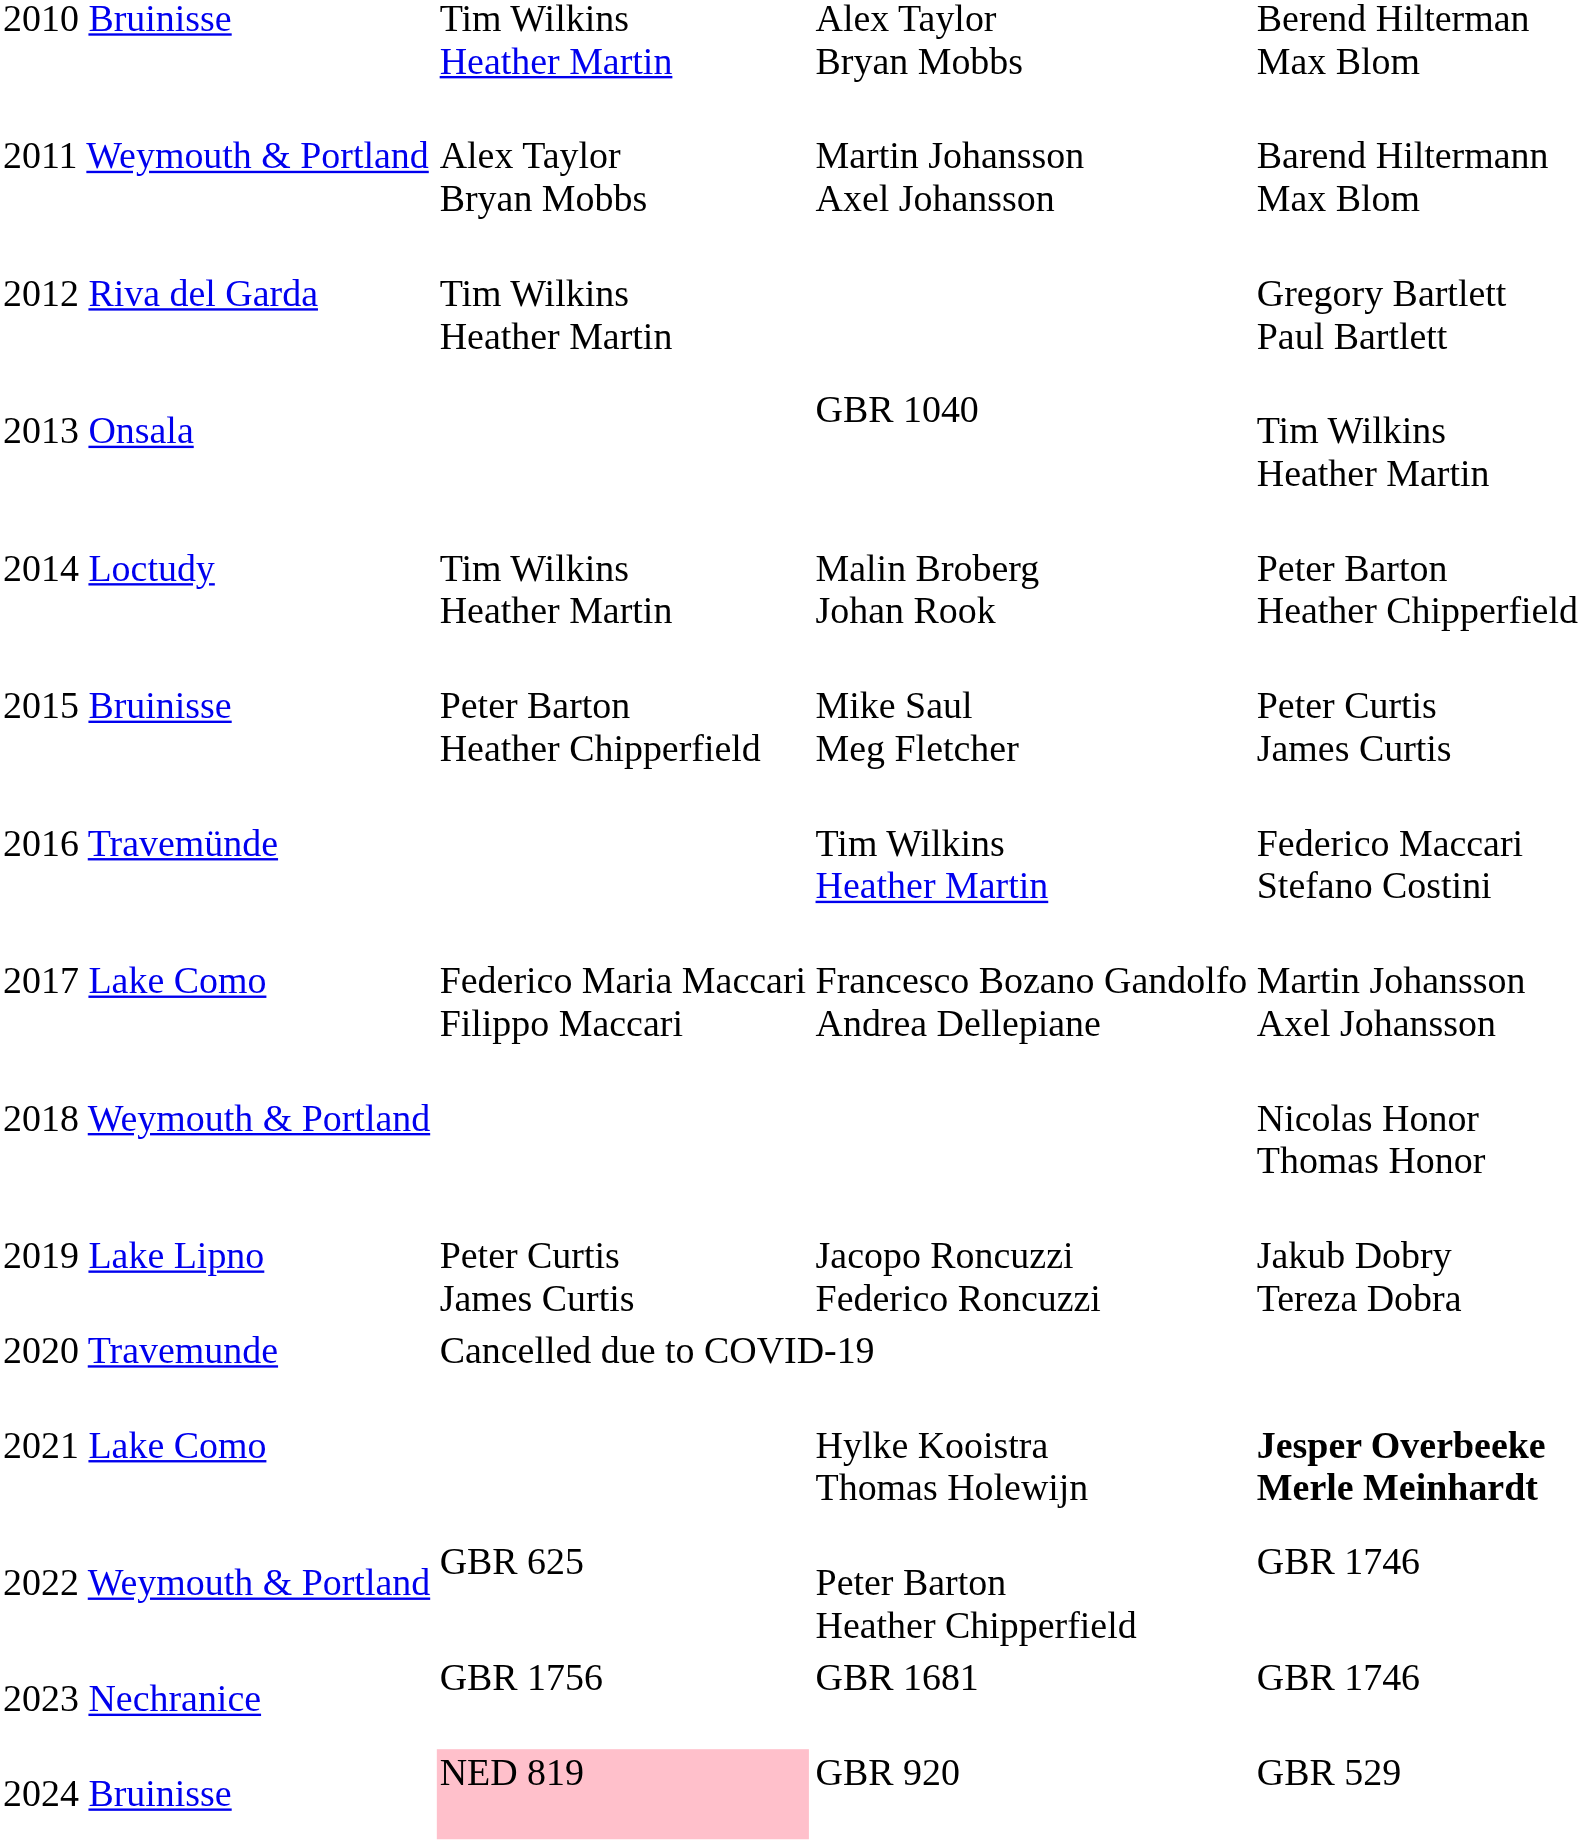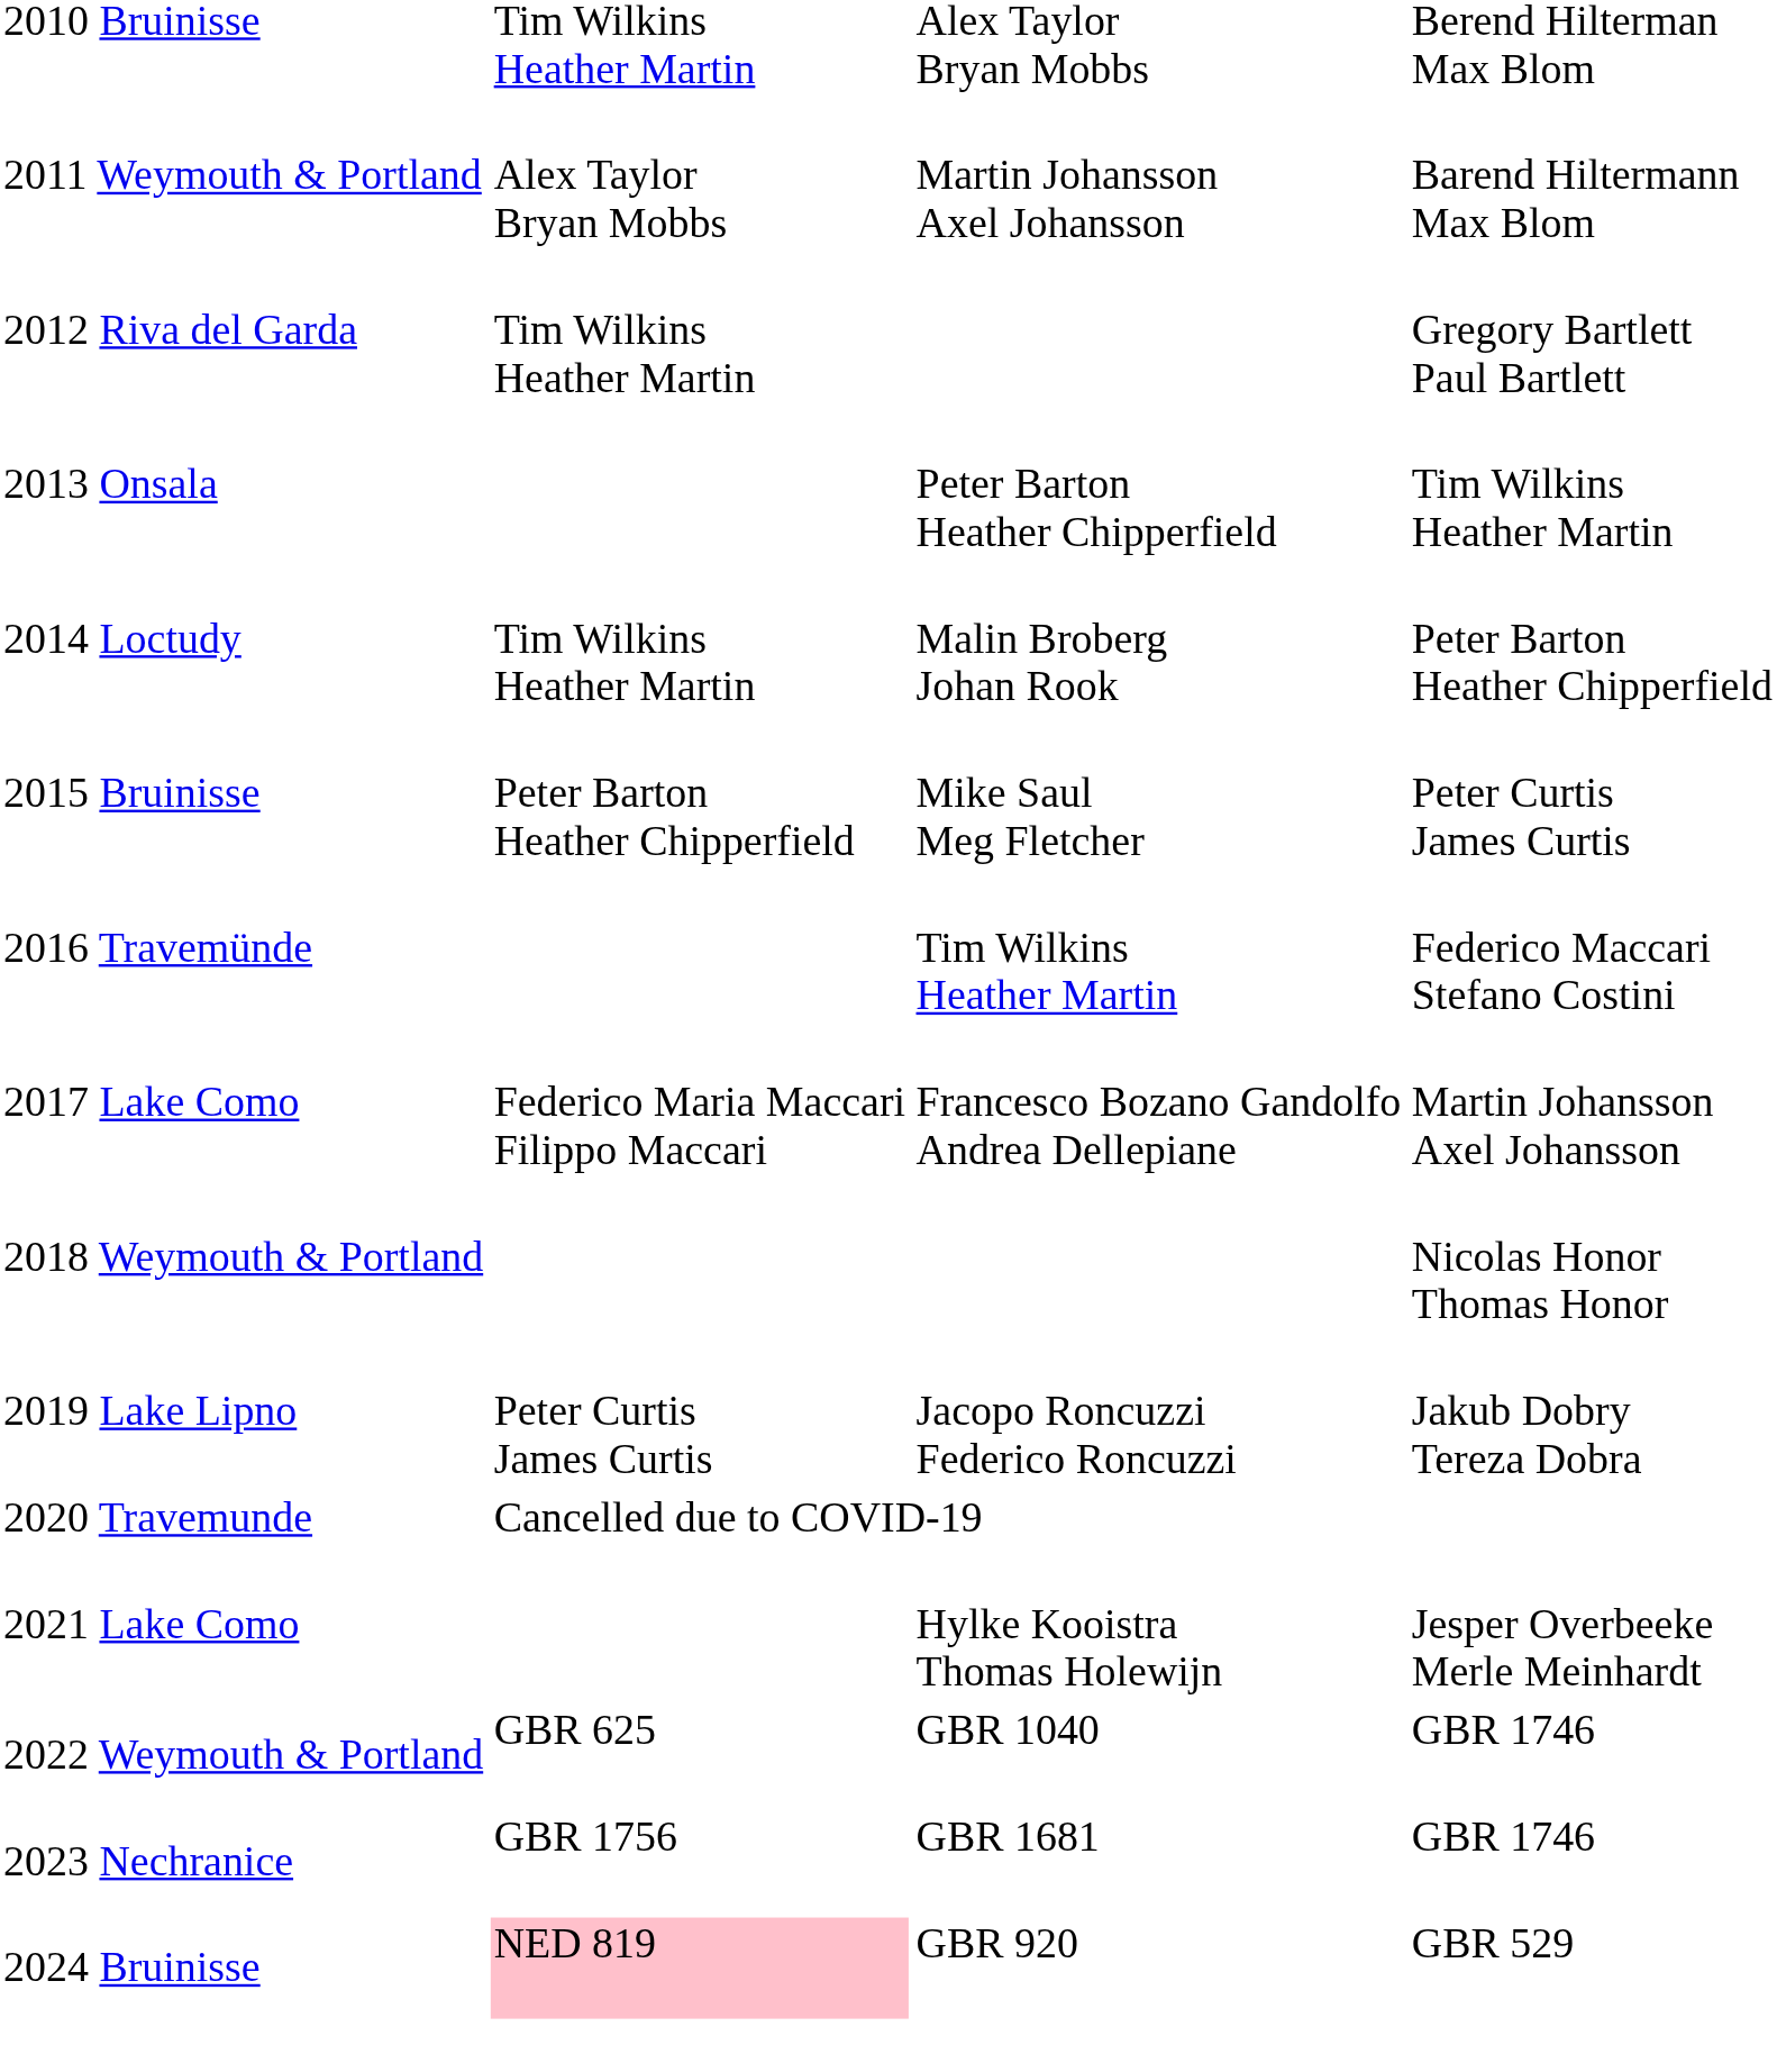2013 Onsala | column 3: GBR 1040 -> Peter Barton Heather Chipperfield
2021 Lake Como | column 4: bold -> normal
2022 Weymouth & Portland | column 3: Peter Barton Heather Chipperfield -> GBR 1040
